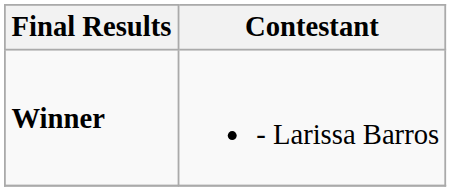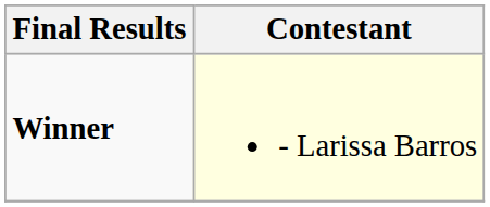Winner | Contestant: no background -> lightyellow background
